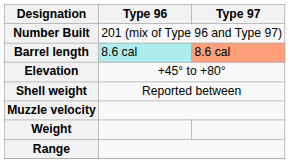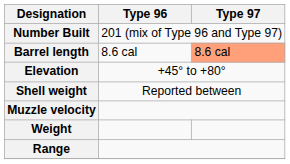Barrel length | Type 96: paleturquoise background -> no background
